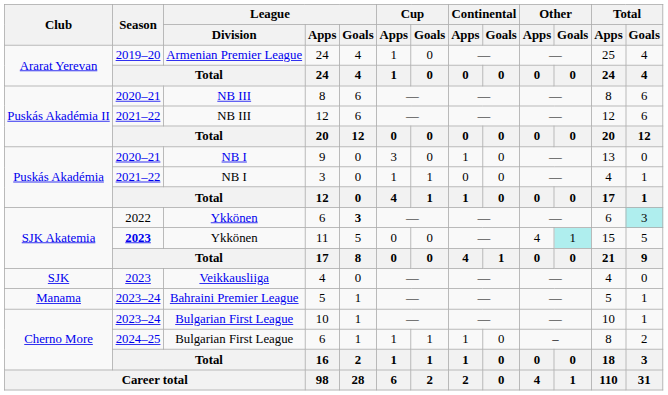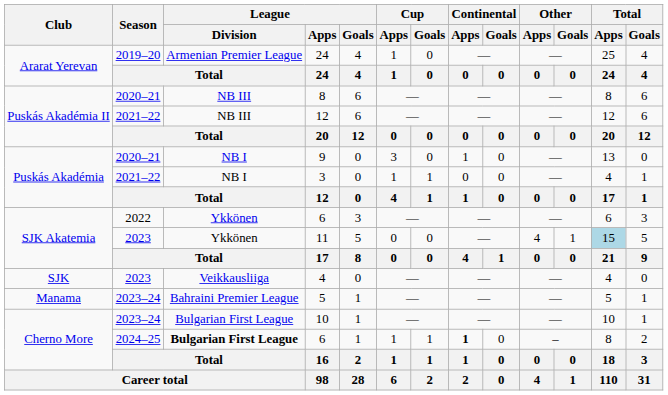SJK Akatemia / 6 | League / Goals: bold -> normal
SJK Akatemia / 6 | Total / Goals: paleturquoise background -> no background
11 | Season: bold -> normal
11 | Other / Goals: paleturquoise background -> no background
11 | Total / Apps: no background -> lightblue background
Cherno More / 6 | League / Division: normal -> bold
Cherno More / 6 | Continental / Apps: normal -> bold
